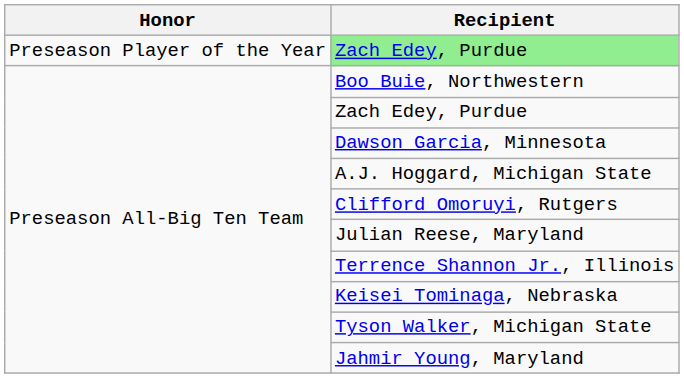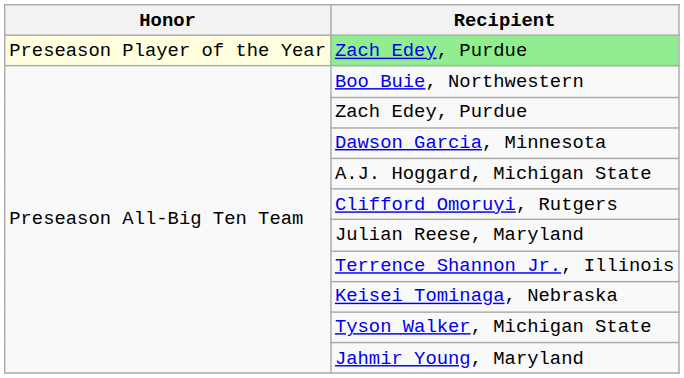row 2 | Honor: no background -> lightyellow background
